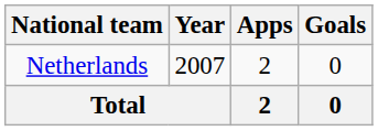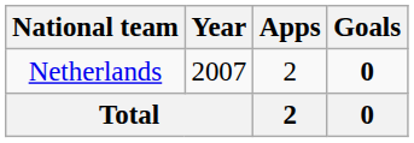Netherlands | Goals: normal -> bold
